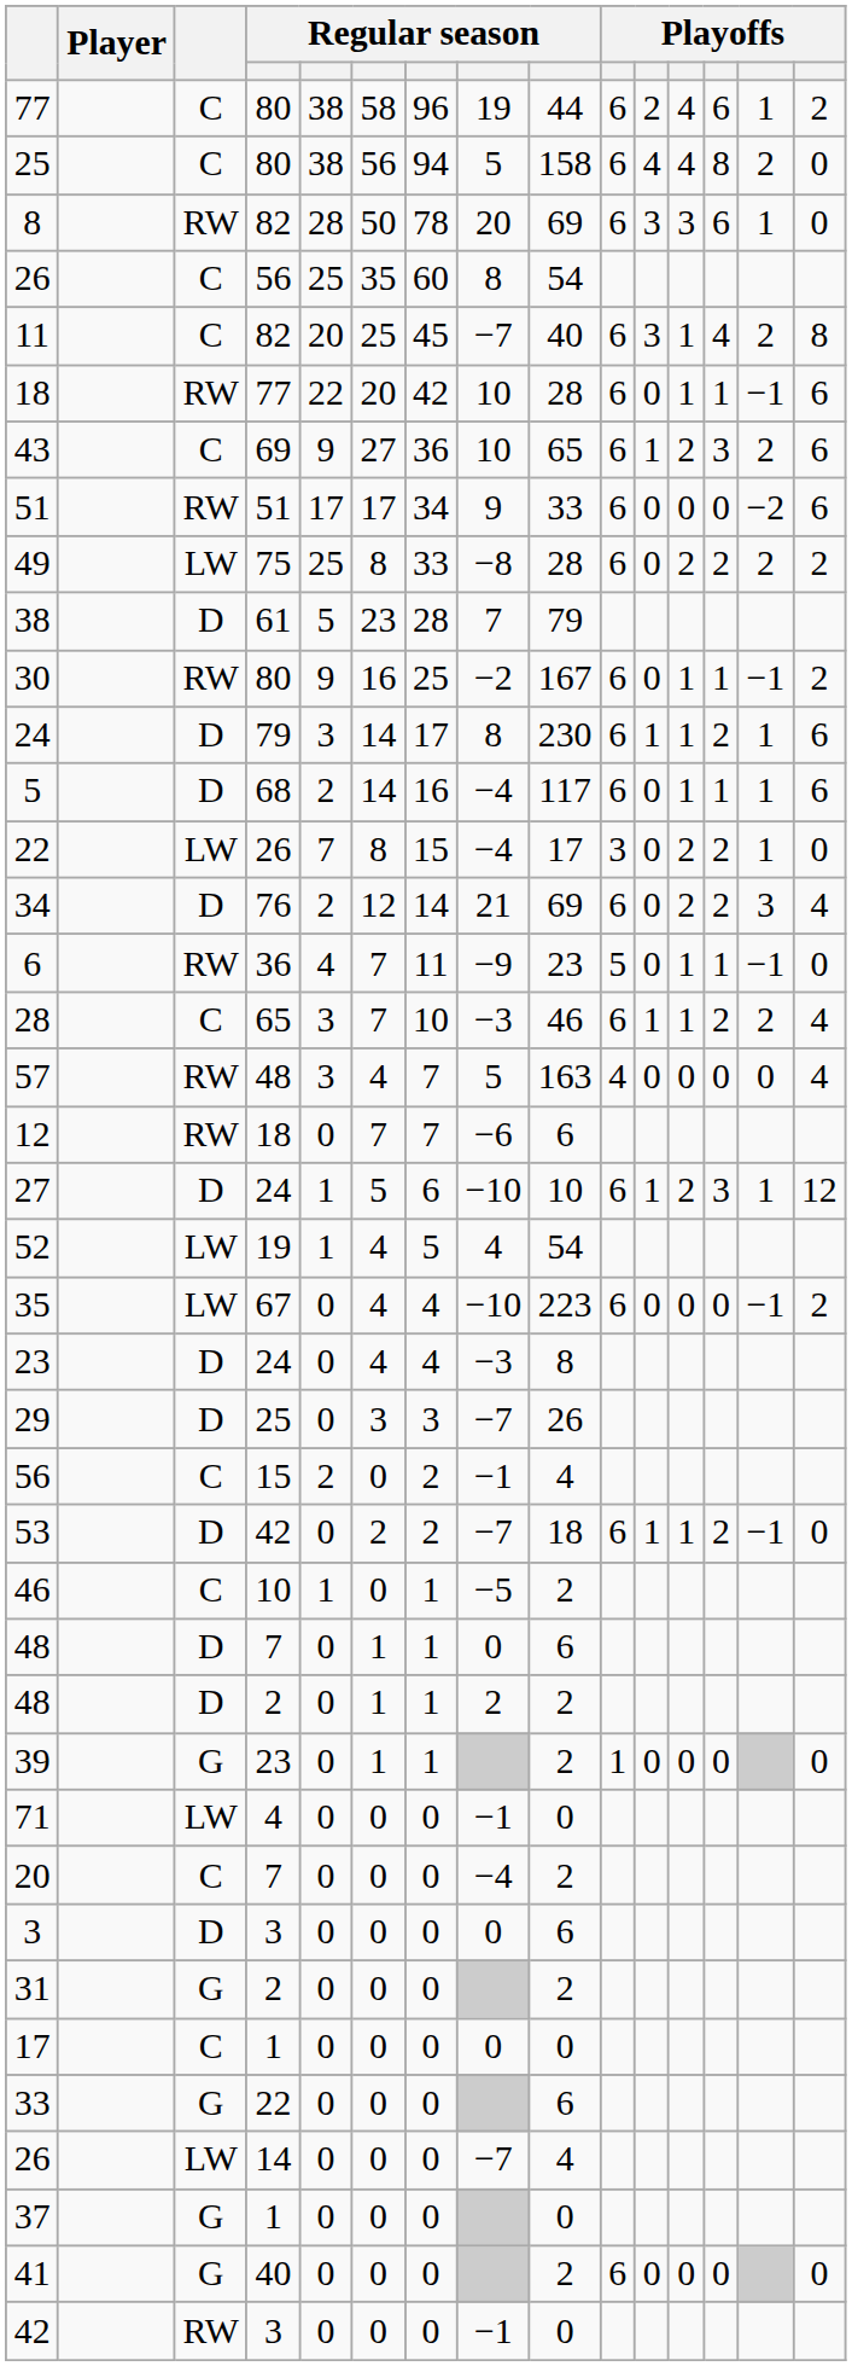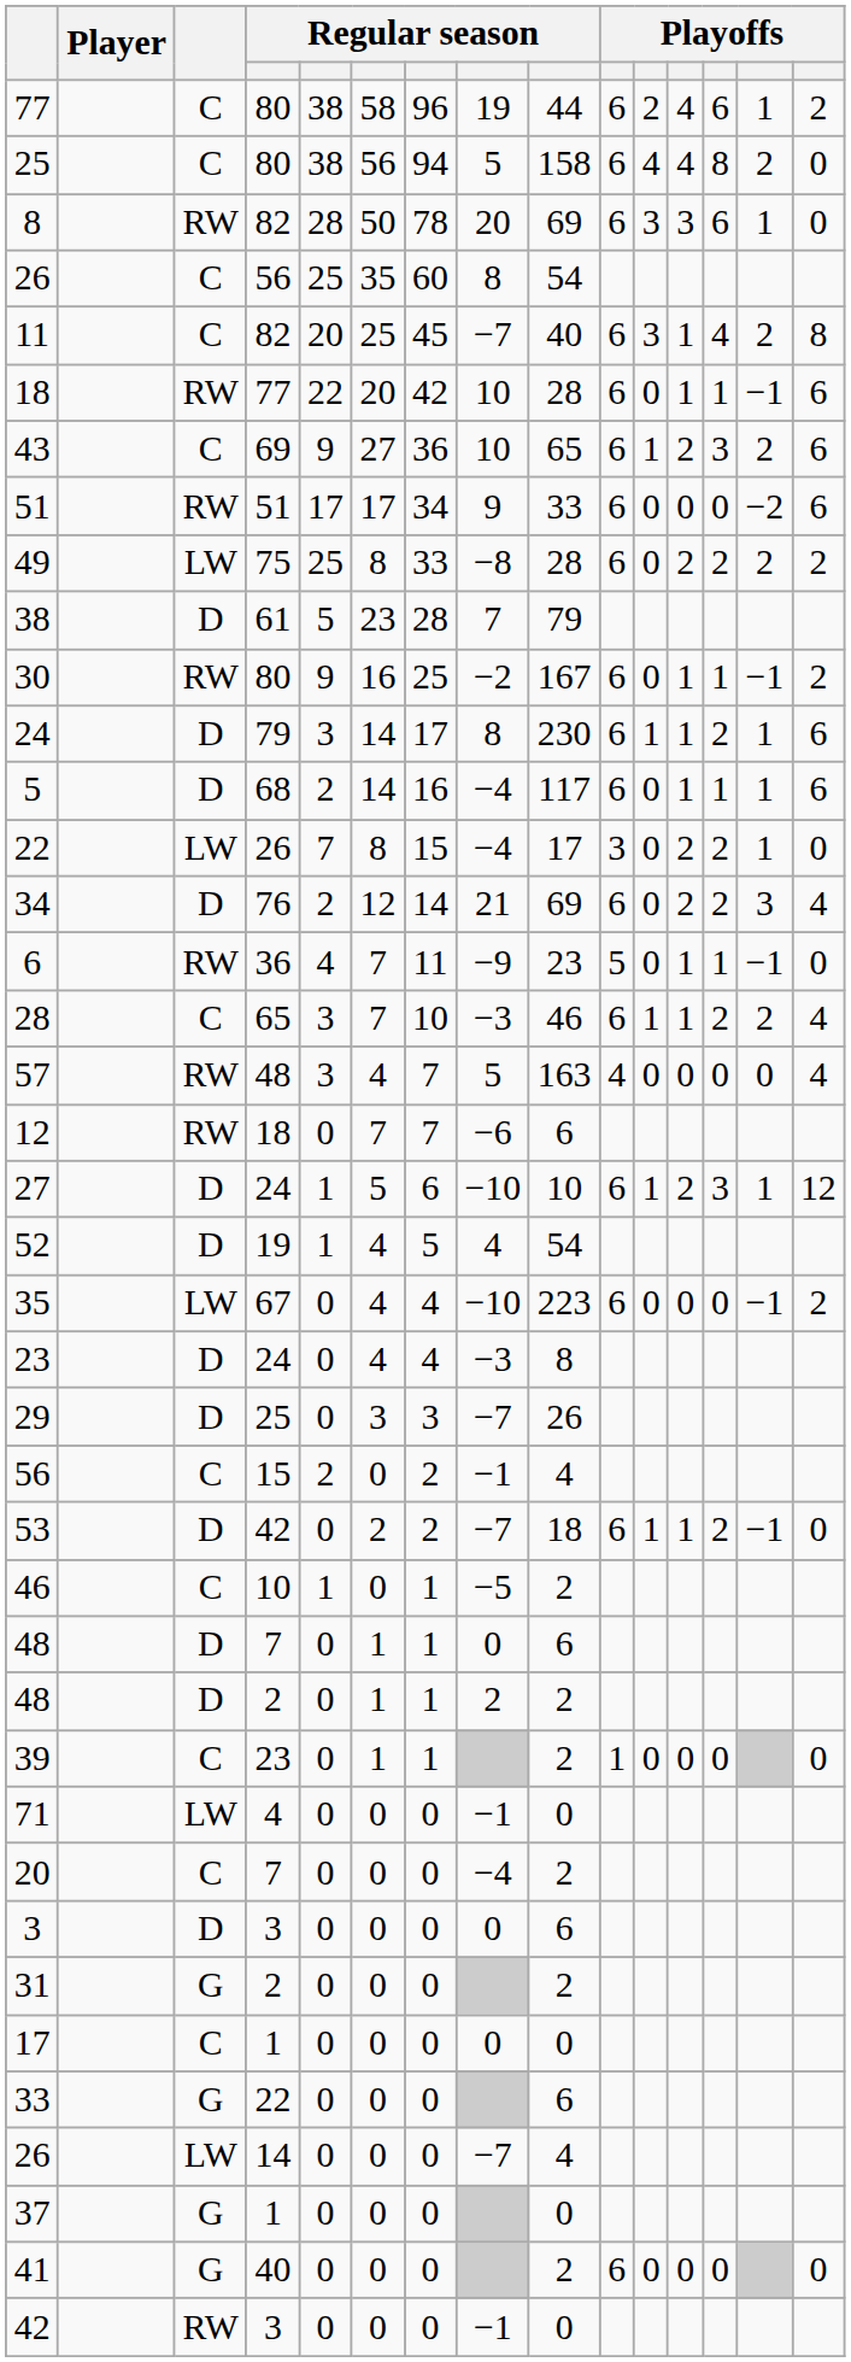52 | column 3: LW -> D
39 | column 3: G -> C
